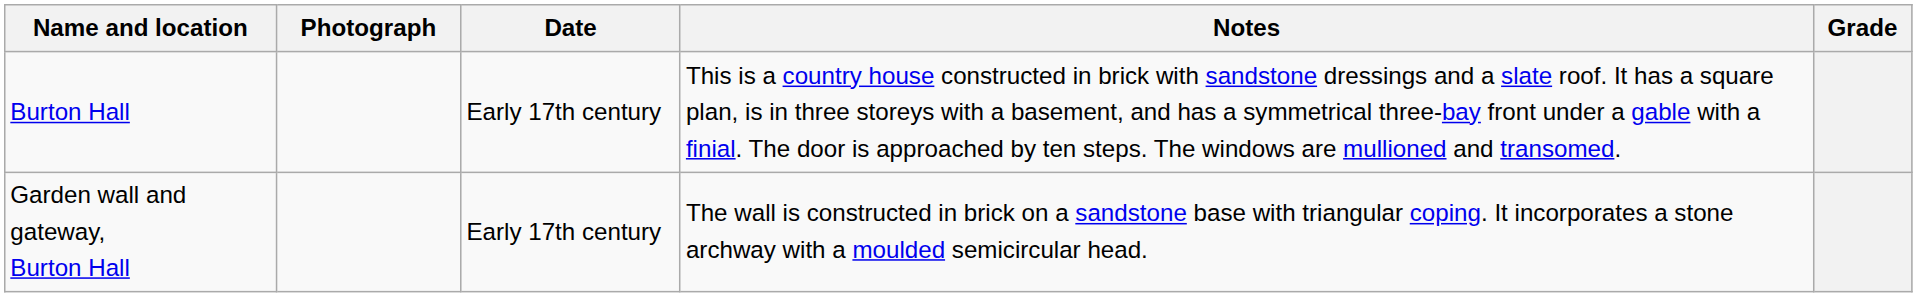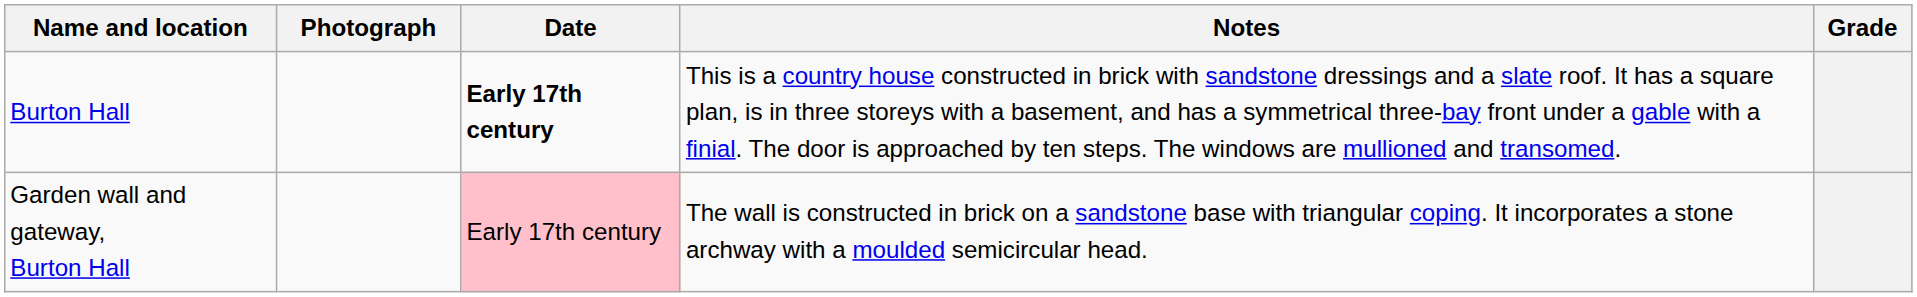Burton Hall | Date: normal -> bold
Garden wall and gateway, Burton Hall | Date: no background -> pink background
